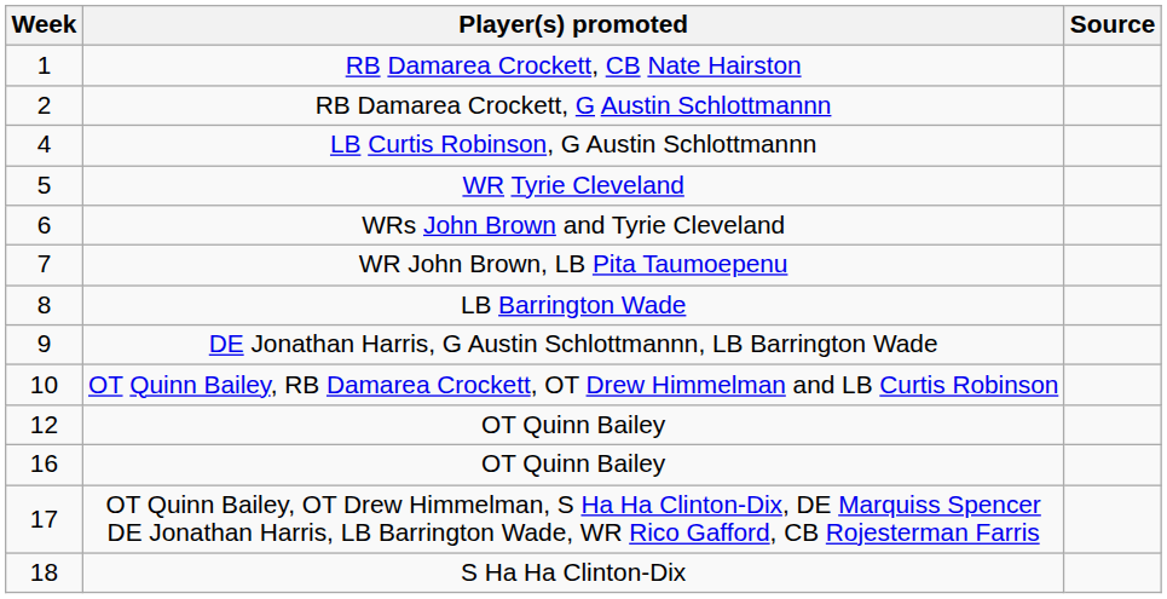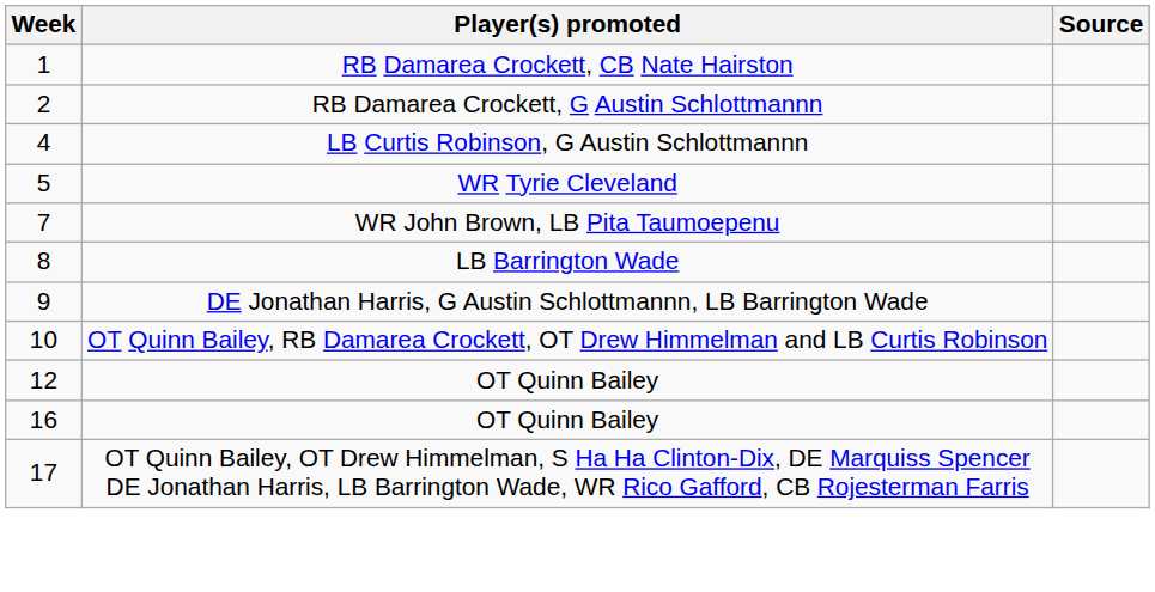- row: 6 | WRs John Brown and Tyrie Cleveland
- row: 18 | S Ha Ha Clinton-Dix
